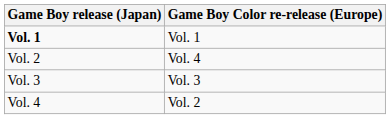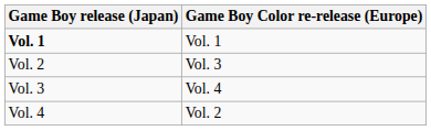row 3 | Game Boy Color re-release (Europe): Vol. 4 -> Vol. 3
row 4 | Game Boy Color re-release (Europe): Vol. 3 -> Vol. 4
